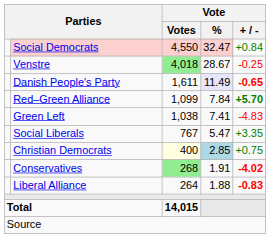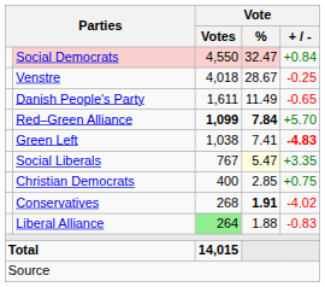Venstre | Vote / Votes: lightgreen background -> no background
Danish People's Party | Vote / %: lavender background -> no background
Danish People's Party | Vote / + / -: bold -> normal
Red–Green Alliance | Vote / Votes: normal -> bold
Red–Green Alliance | Vote / %: normal -> bold
Red–Green Alliance | Vote / + / -: bold -> normal
Green Left | Vote / + / -: normal -> bold
Social Liberals | Vote / %: no background -> lightyellow background
Christian Democrats | Vote / Votes: lightyellow background -> no background
Christian Democrats | Vote / %: lightblue background -> no background
Conservatives | Vote / Votes: lightgreen background -> no background
Conservatives | Vote / %: normal -> bold
Conservatives | Vote / + / -: bold -> normal
Liberal Alliance | Vote / Votes: no background -> lightgreen background
Liberal Alliance | Vote / + / -: bold -> normal
